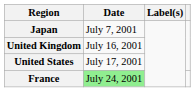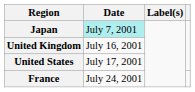Japan | Date: no background -> paleturquoise background
France | Date: lightgreen background -> no background
